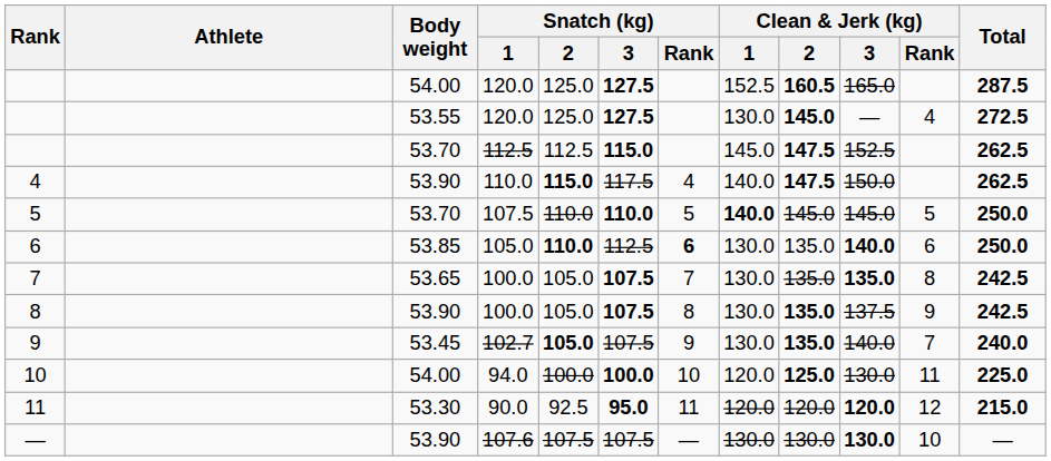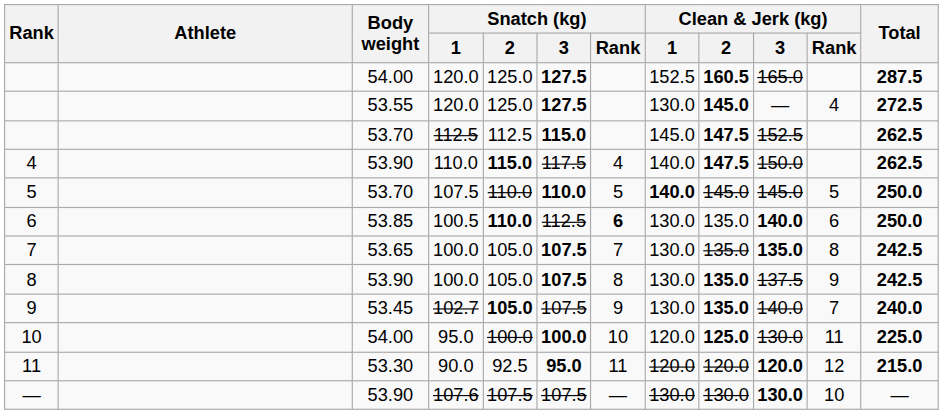row 8 | Snatch (kg) / 1: 105.0 -> 100.5
row 12 | Snatch (kg) / 1: 94.0 -> 95.0
